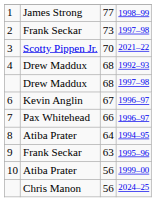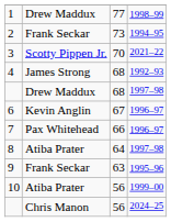1 | column 2: James Strong -> Drew Maddux
2 | column 4: 1997–98 -> 1994–95
4 | column 2: Drew Maddux -> James Strong
8 | column 4: 1994–95 -> 1997–98
